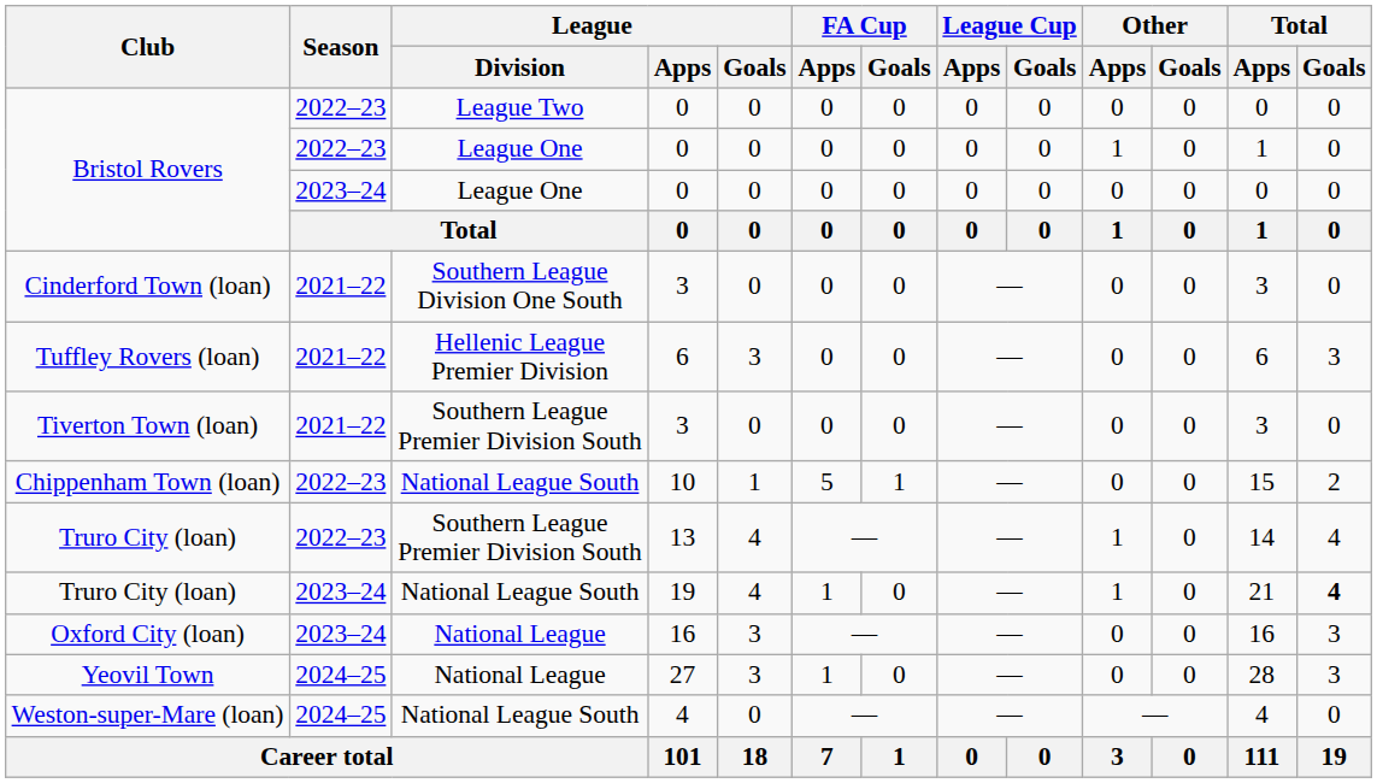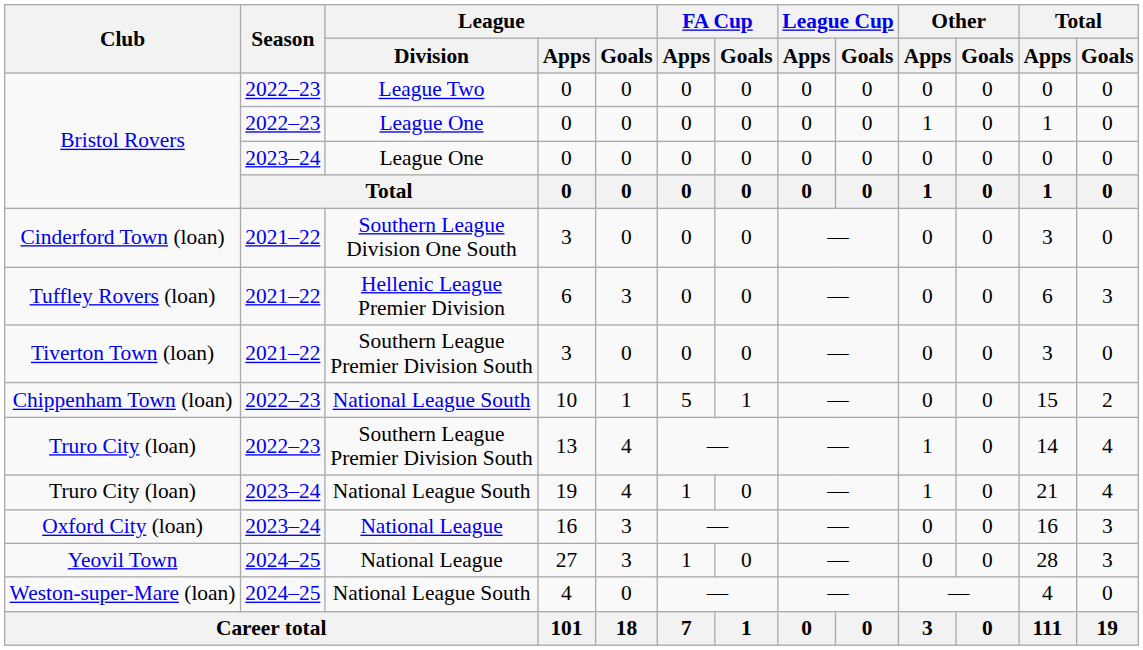Truro City (loan) / National League South | Total / Goals: bold -> normal
